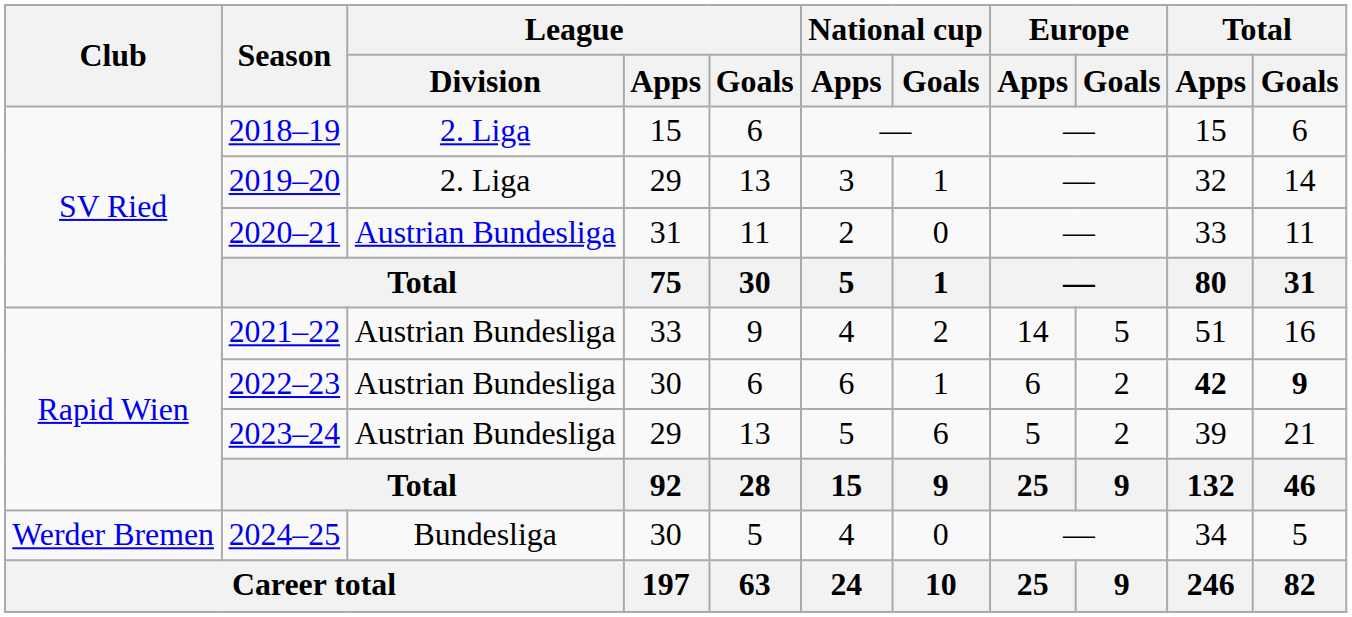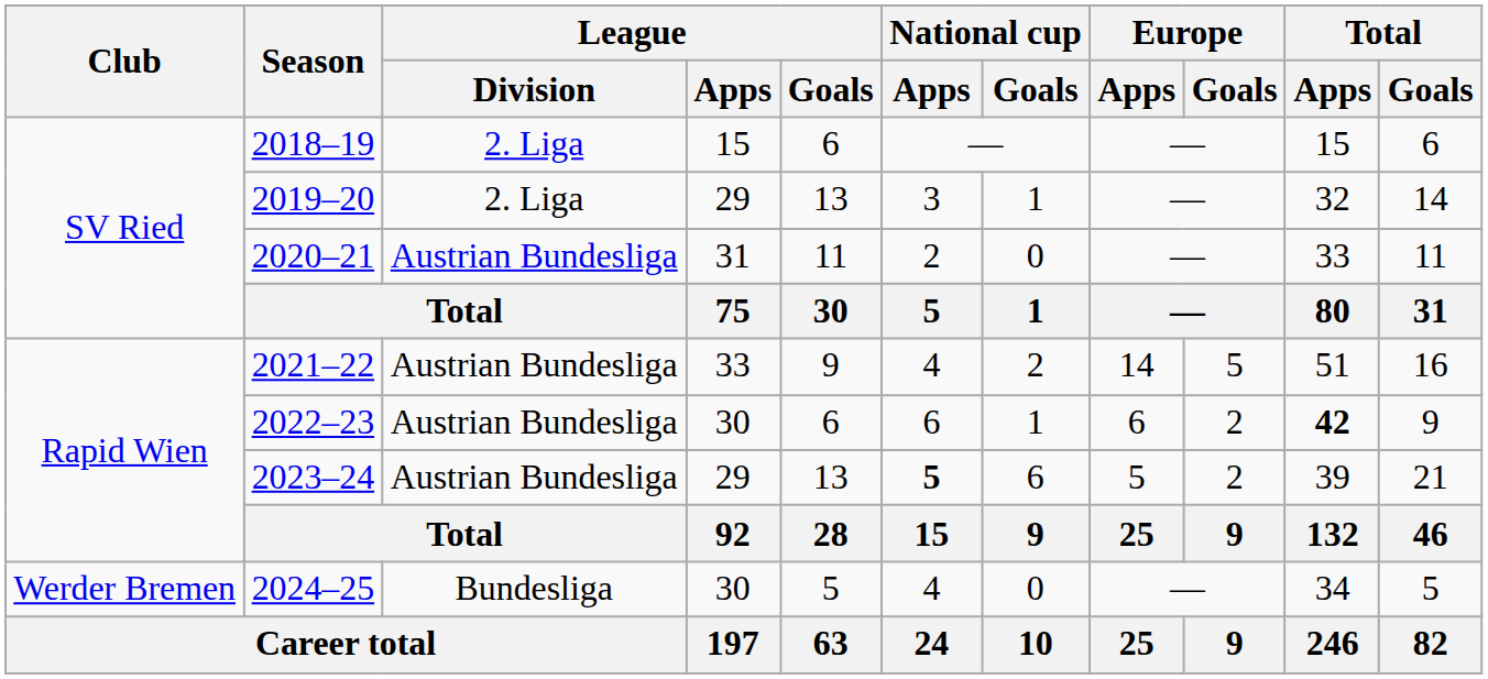2022–23 | Total / Goals: bold -> normal
2023–24 | National cup / Apps: normal -> bold
